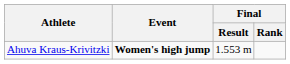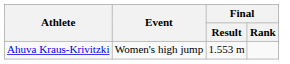Ahuva Kraus-Krivitzki | Event: bold -> normal
